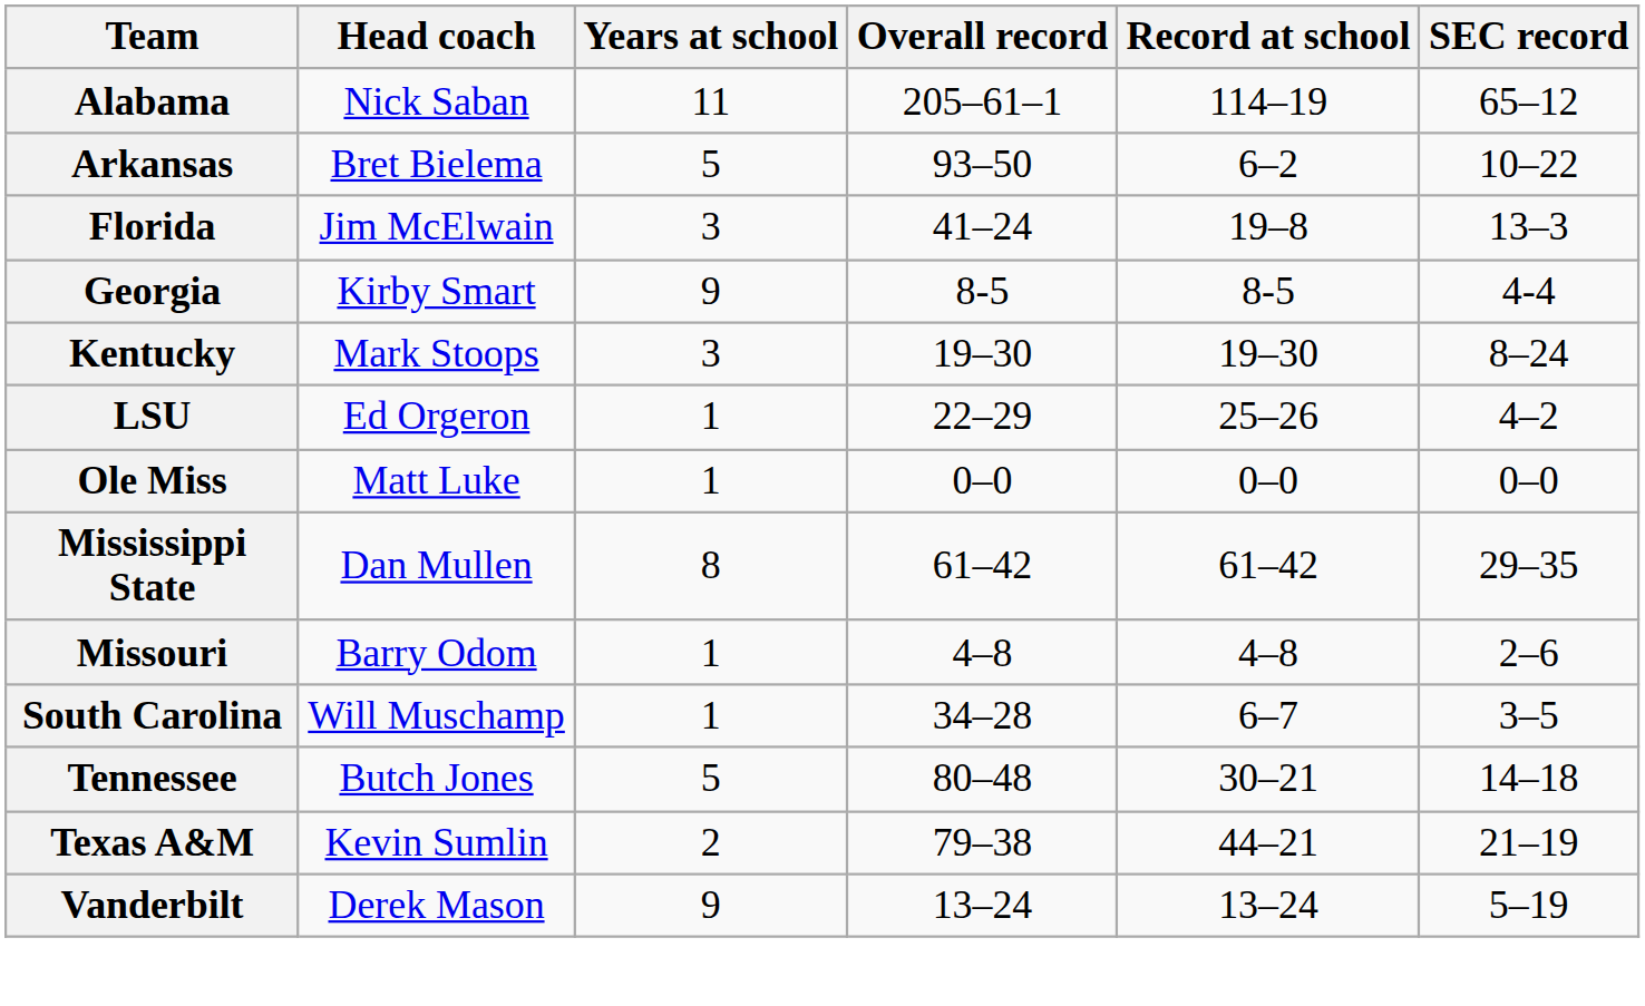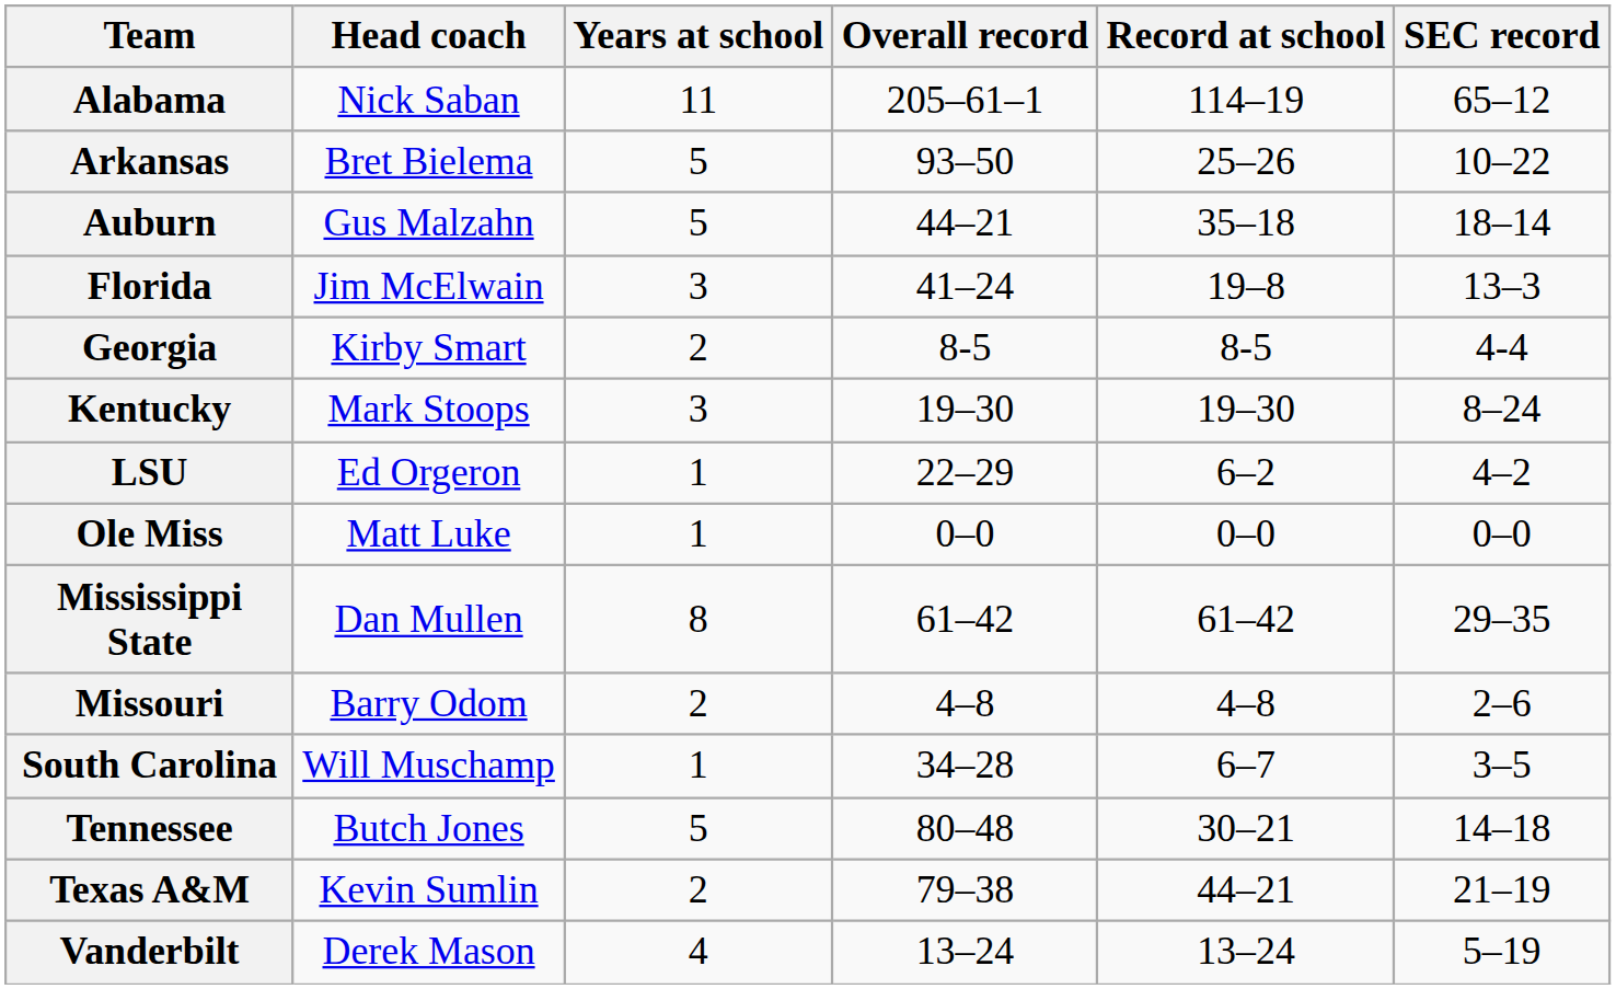Arkansas | Record at school: 6–2 -> 25–26
+ row: Auburn | Gus Malzahn | 5 | 44–21 | 35–18 | 18–14
Georgia | Years at school: 9 -> 2
LSU | Record at school: 25–26 -> 6–2
Missouri | Years at school: 1 -> 2
Vanderbilt | Years at school: 9 -> 4
